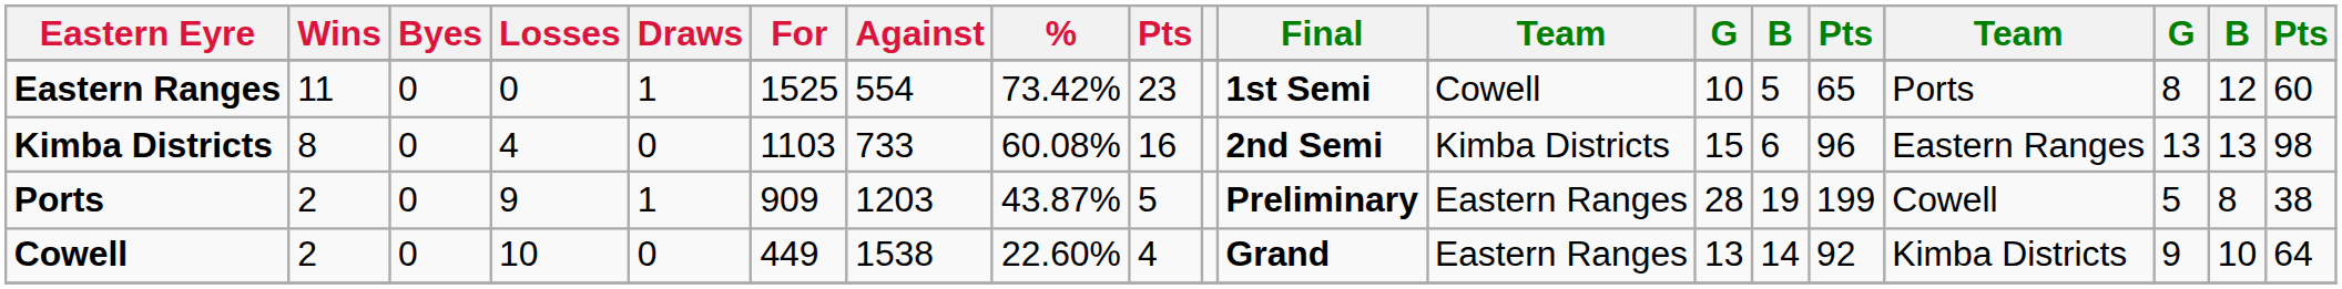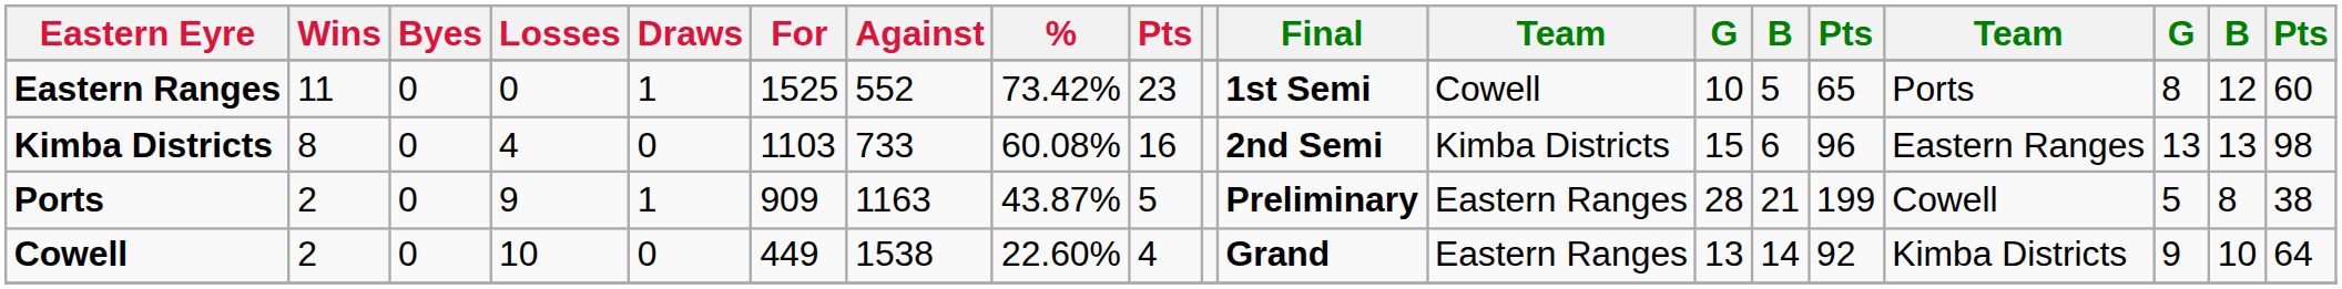row 2 | Against: 554 -> 552
row 4 | Against: 1203 -> 1163
row 4 | column 14: 19 -> 21
